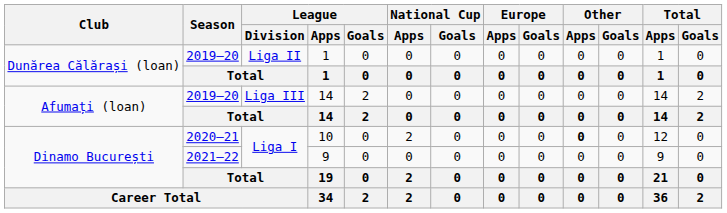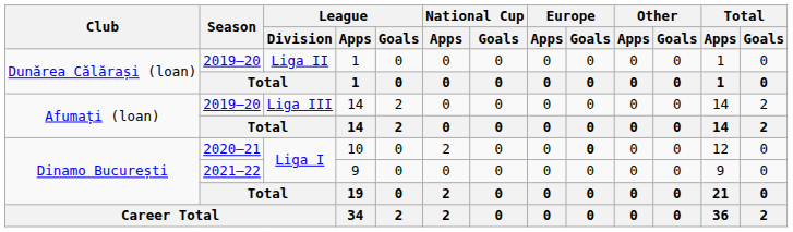10 | Europe / Goals: normal -> bold
10 | Other / Apps: bold -> normal
